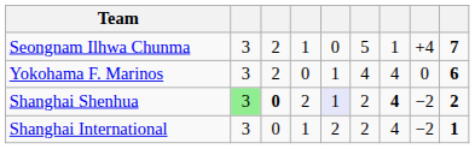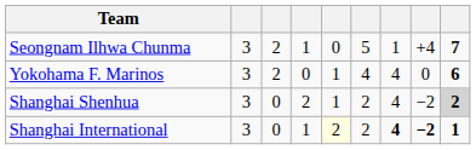Shanghai Shenhua | column 2: lightgreen background -> no background
Shanghai Shenhua | column 3: bold -> normal
Shanghai Shenhua | column 5: lavender background -> no background
Shanghai Shenhua | column 7: bold -> normal
Shanghai Shenhua | column 9: no background -> lightgrey background
Shanghai International | column 5: no background -> lightyellow background
Shanghai International | column 7: normal -> bold
Shanghai International | column 8: normal -> bold
